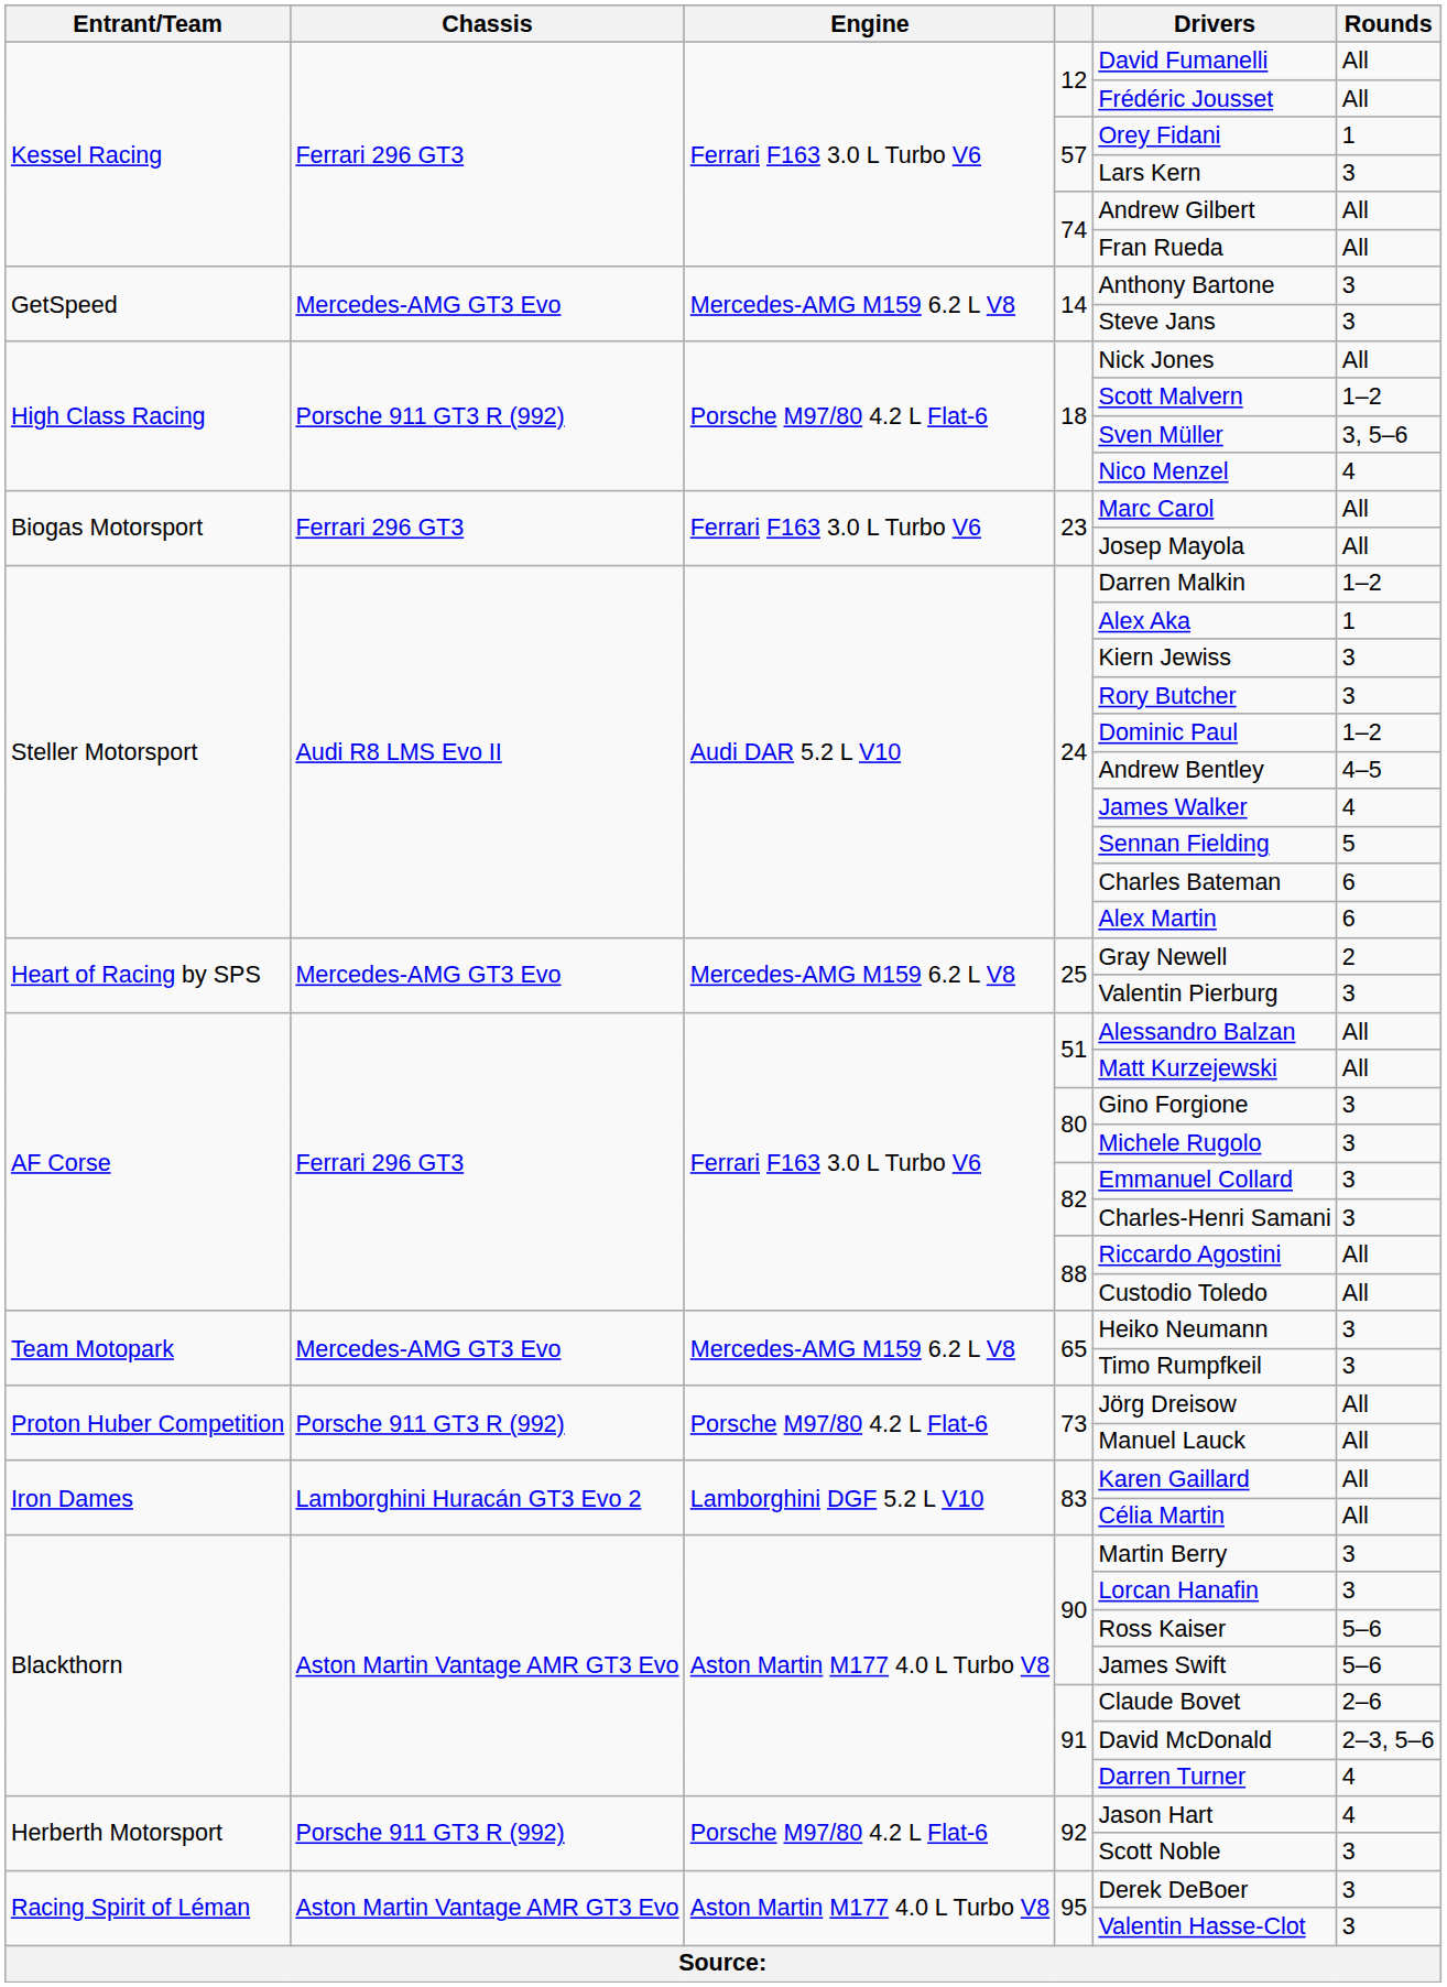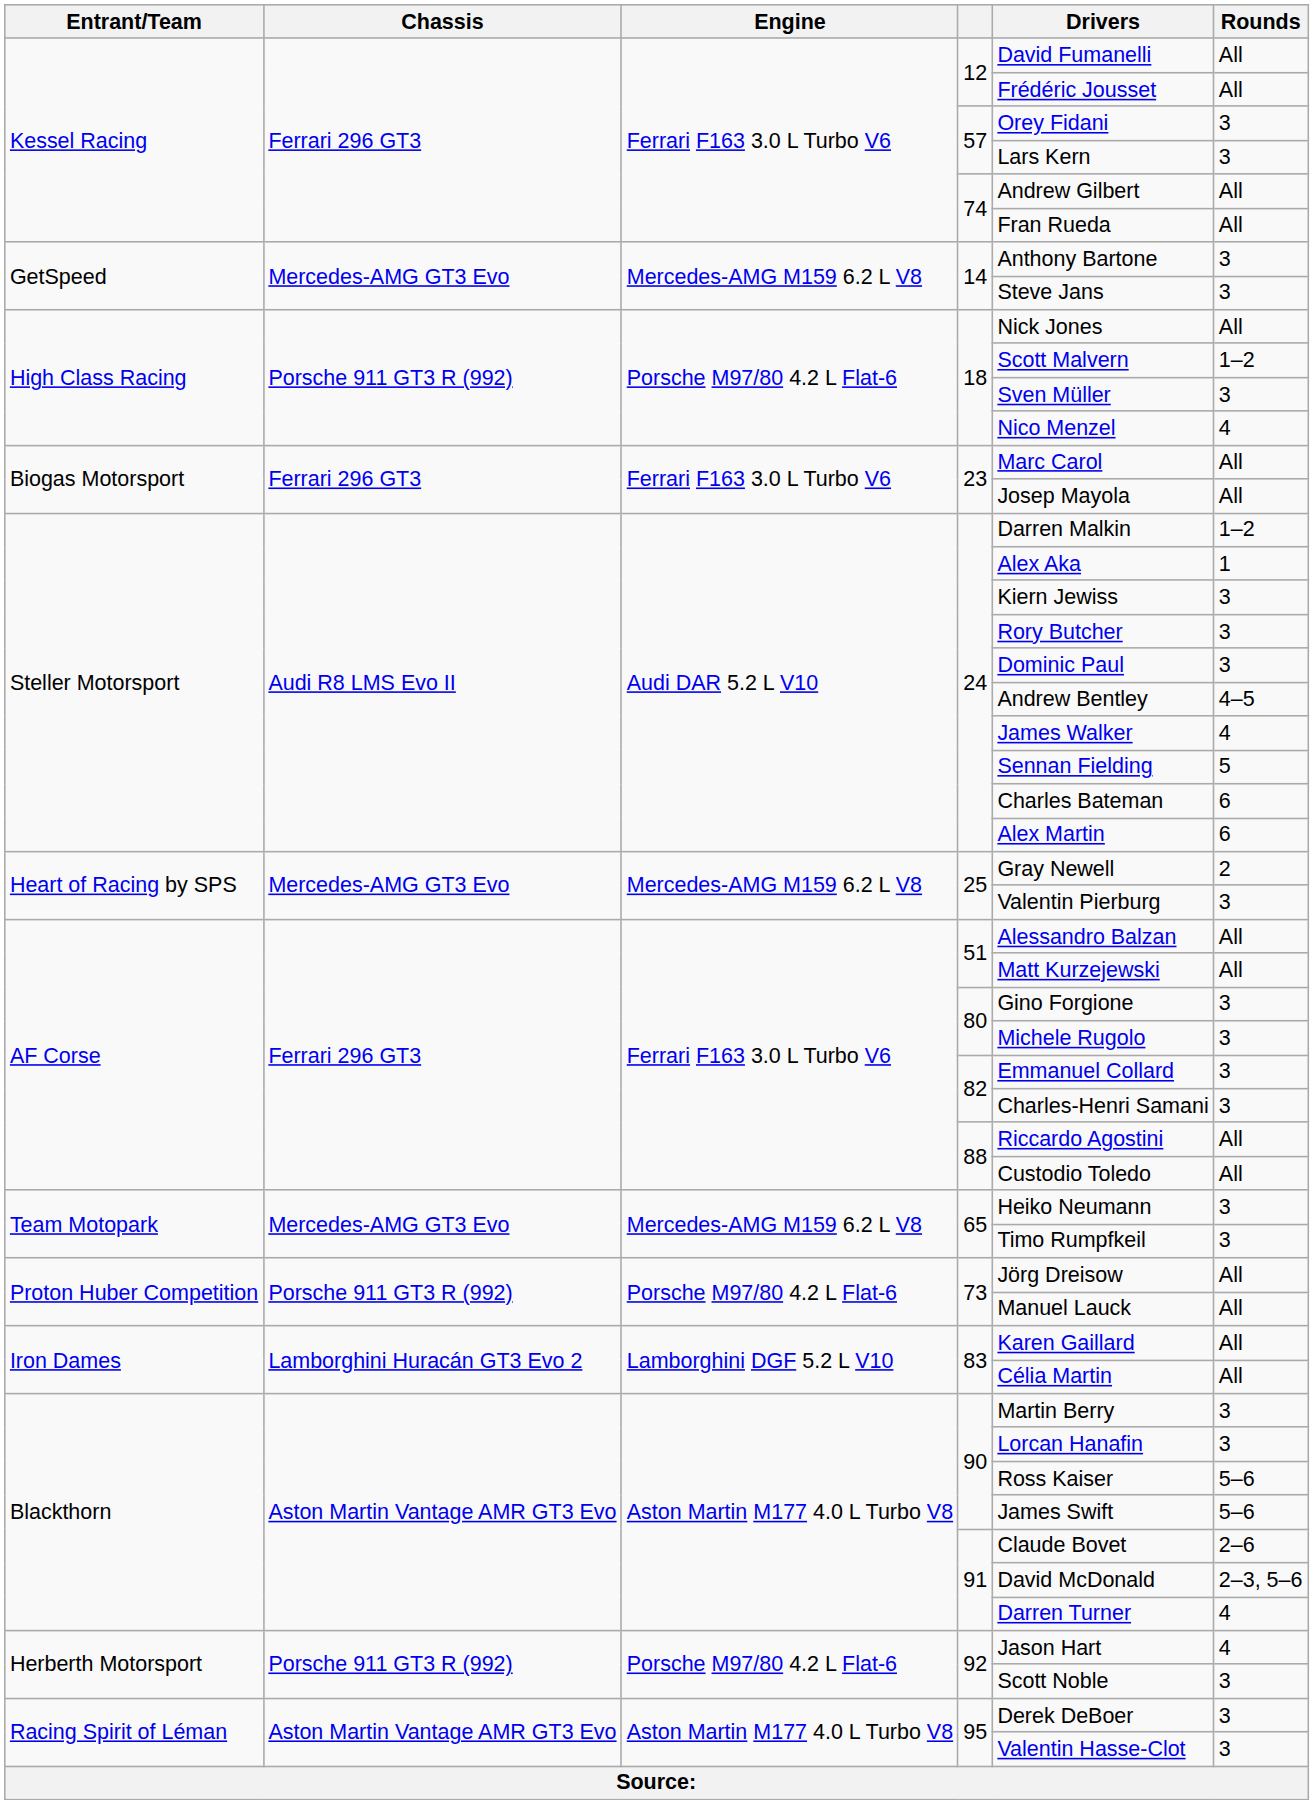row 4 | Rounds: 1 -> 3
row 12 | Rounds: 3, 5–6 -> 3
row 20 | Rounds: 1–2 -> 3
